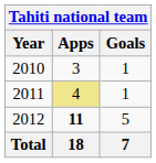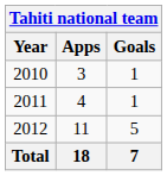2011 | Apps: khaki background -> no background
2012 | Apps: bold -> normal
